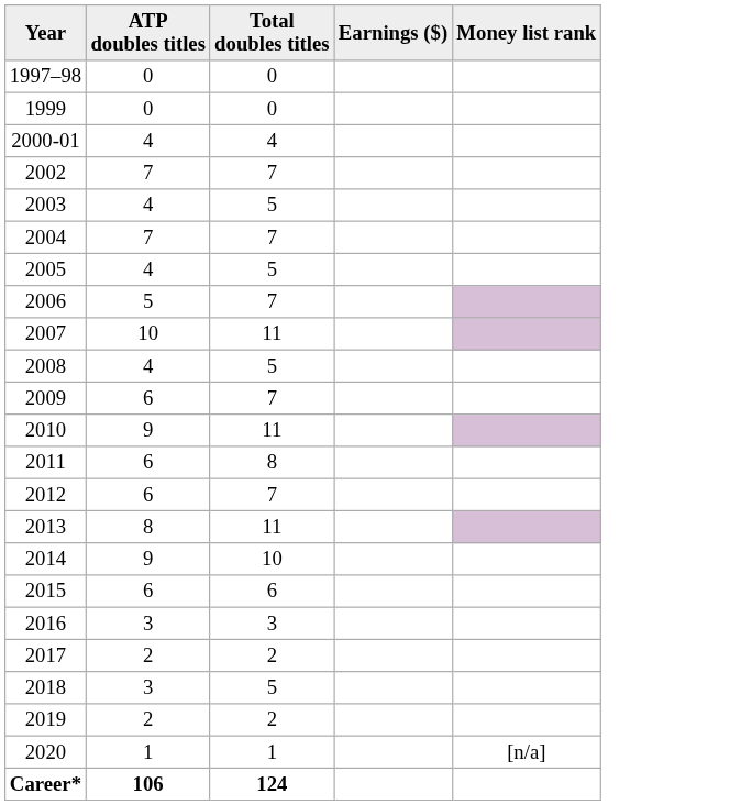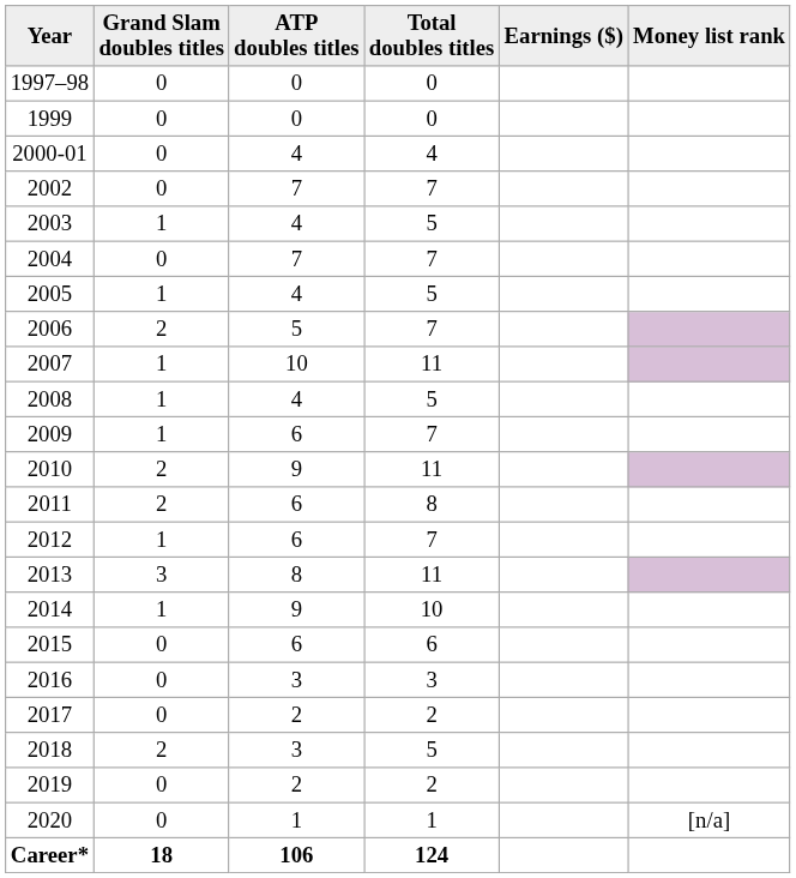+ column: Grand Slam doubles titles | 0 | 0 | 0 | 0 | 1 | 0 | 1 | 2 | 1 | 1 | 1 | 2 | 2 | 1 | 3 | 1 | 0 | 0 | 0 | 2 | 0 | 0 | 18
